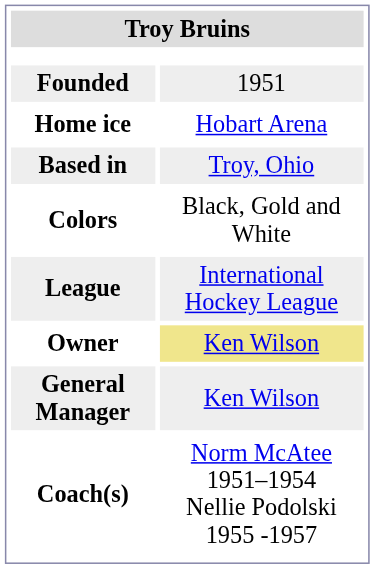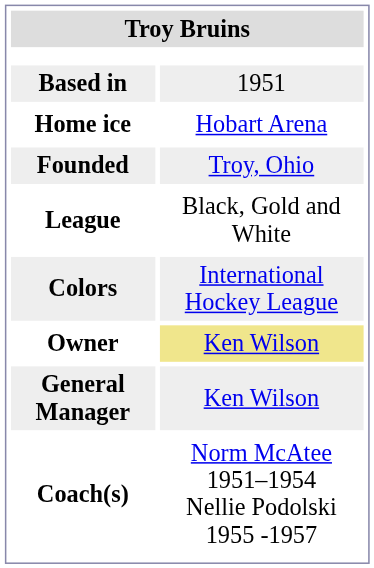row 2 | column 1: Founded -> Based in
row 4 | column 1: Based in -> Founded
row 5 | column 1: Colors -> League
row 6 | column 1: League -> Colors
